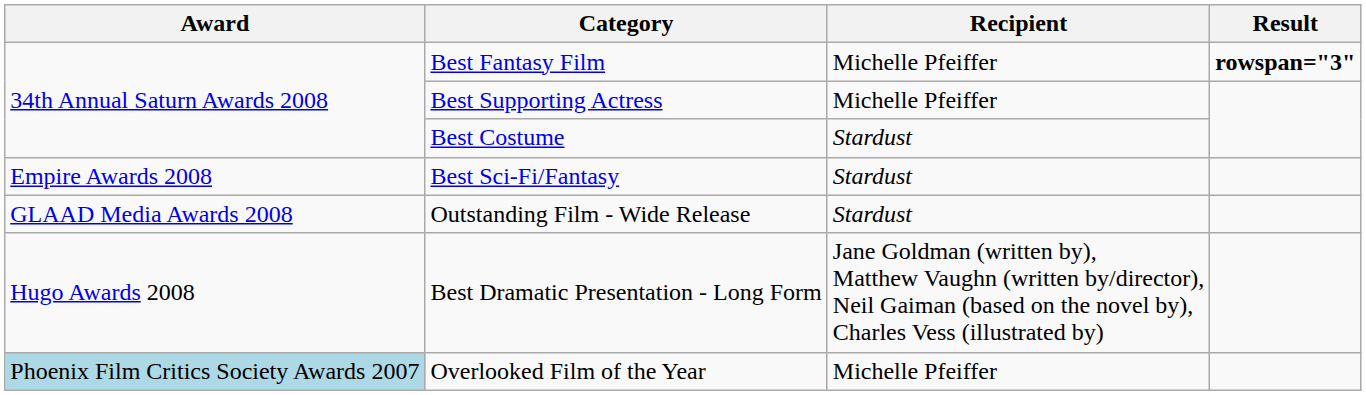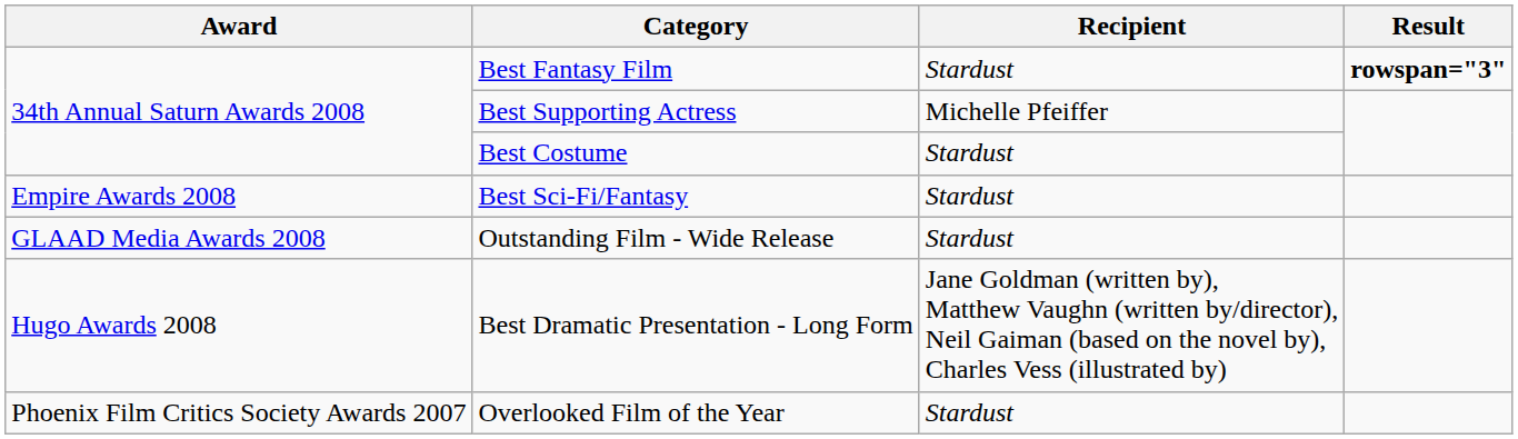Best Fantasy Film | Recipient: Michelle Pfeiffer -> Stardust
Overlooked Film of the Year | Award: lightblue background -> no background
Overlooked Film of the Year | Recipient: Michelle Pfeiffer -> Stardust
